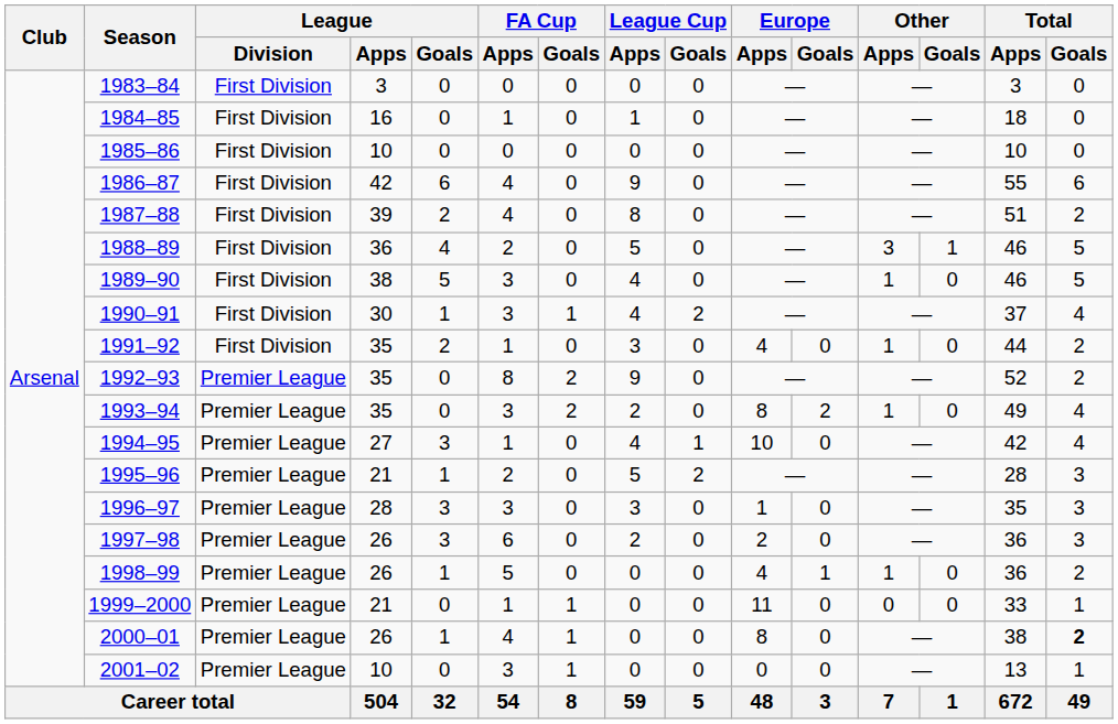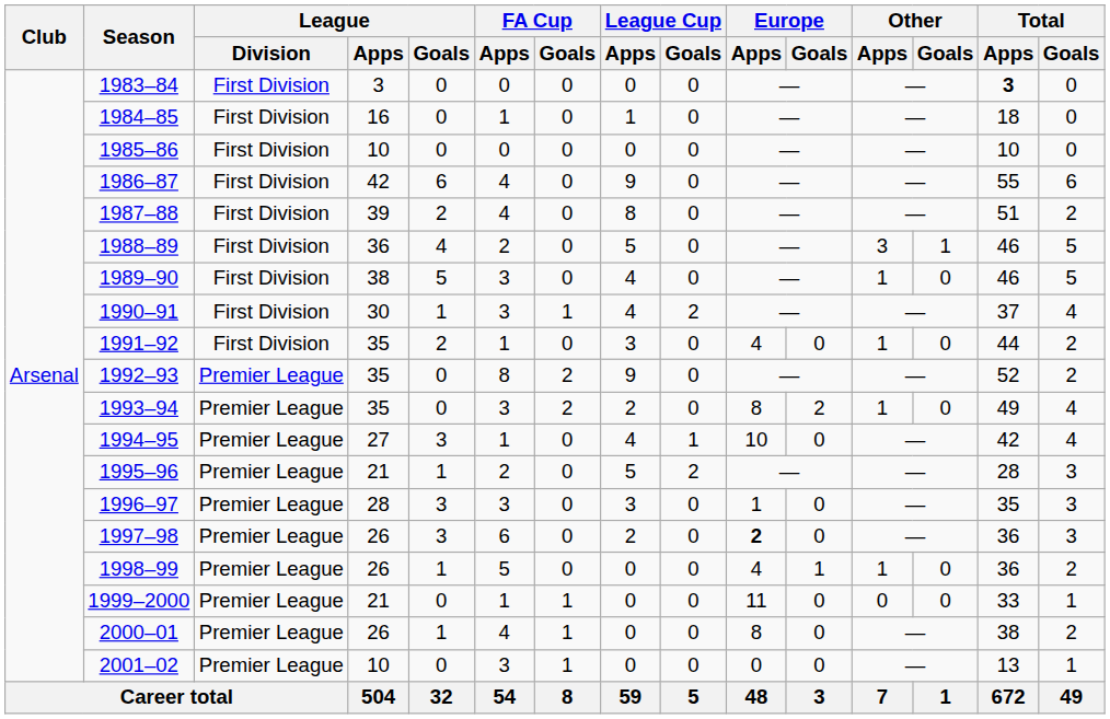1983–84 | Total / Apps: normal -> bold
1997–98 | Europe / Apps: normal -> bold
2000–01 | Total / Goals: bold -> normal
